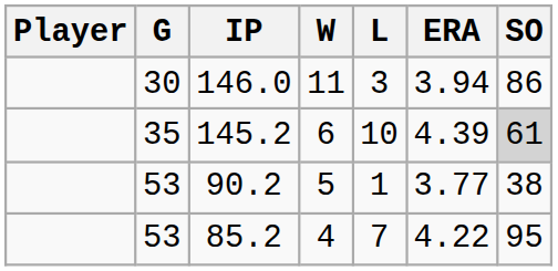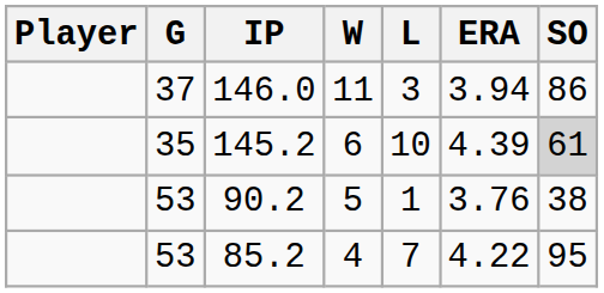146.0 | G: 30 -> 37
90.2 | ERA: 3.77 -> 3.76
